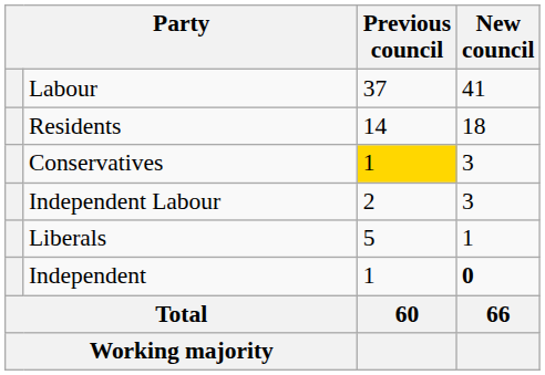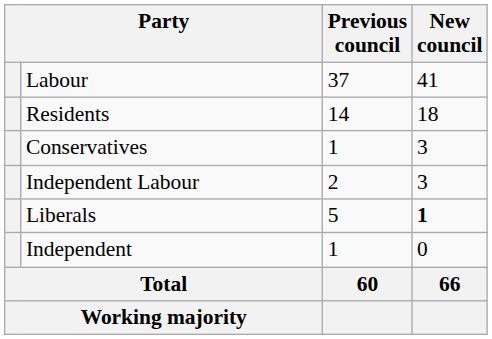Conservatives | Previous council: gold background -> no background
Liberals | New council: normal -> bold
Independent | New council: bold -> normal
